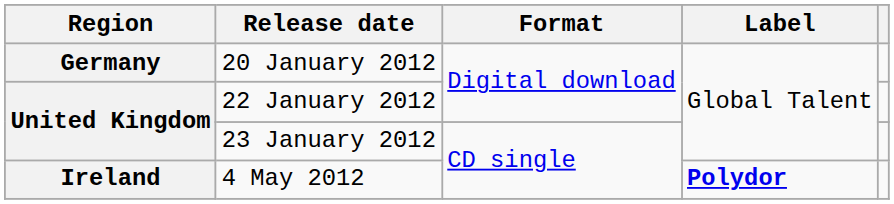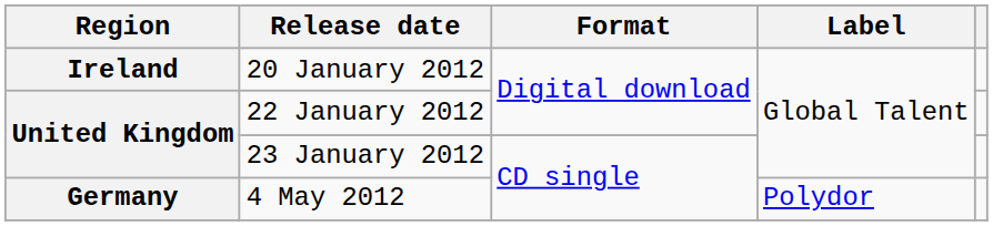20 January 2012 | Region: Germany -> Ireland
4 May 2012 | Region: Ireland -> Germany
4 May 2012 | Label: bold -> normal
